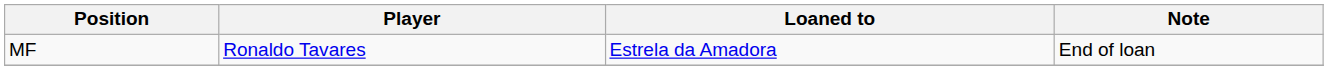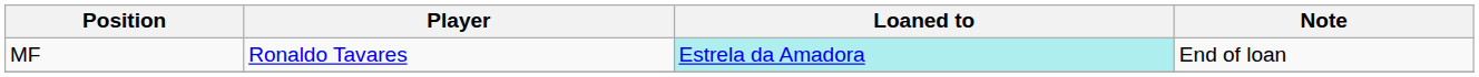MF | Loaned to: no background -> paleturquoise background
